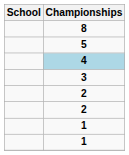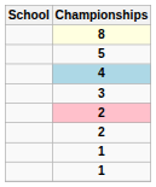row 2 | Championships: no background -> lightyellow background
row 6 | Championships: no background -> pink background
